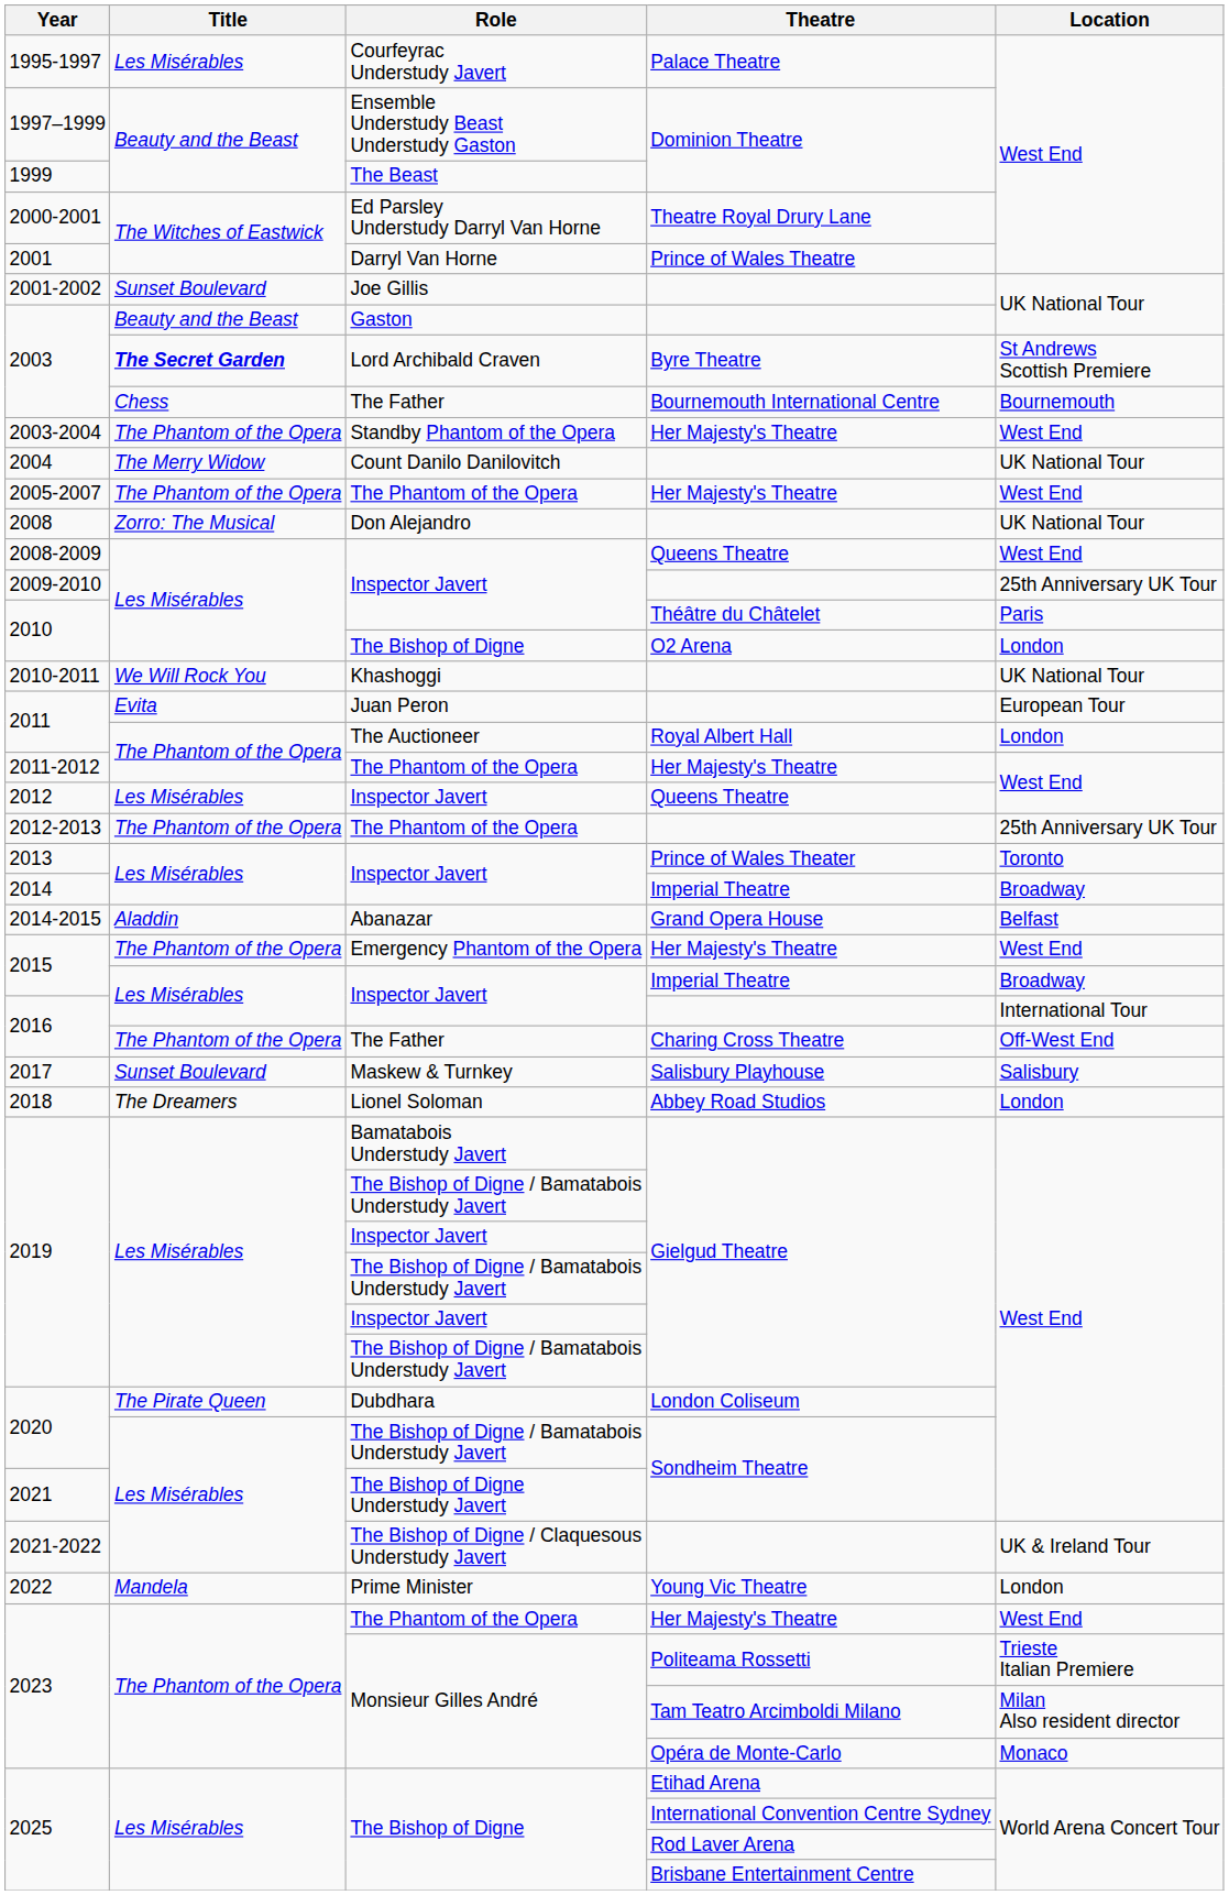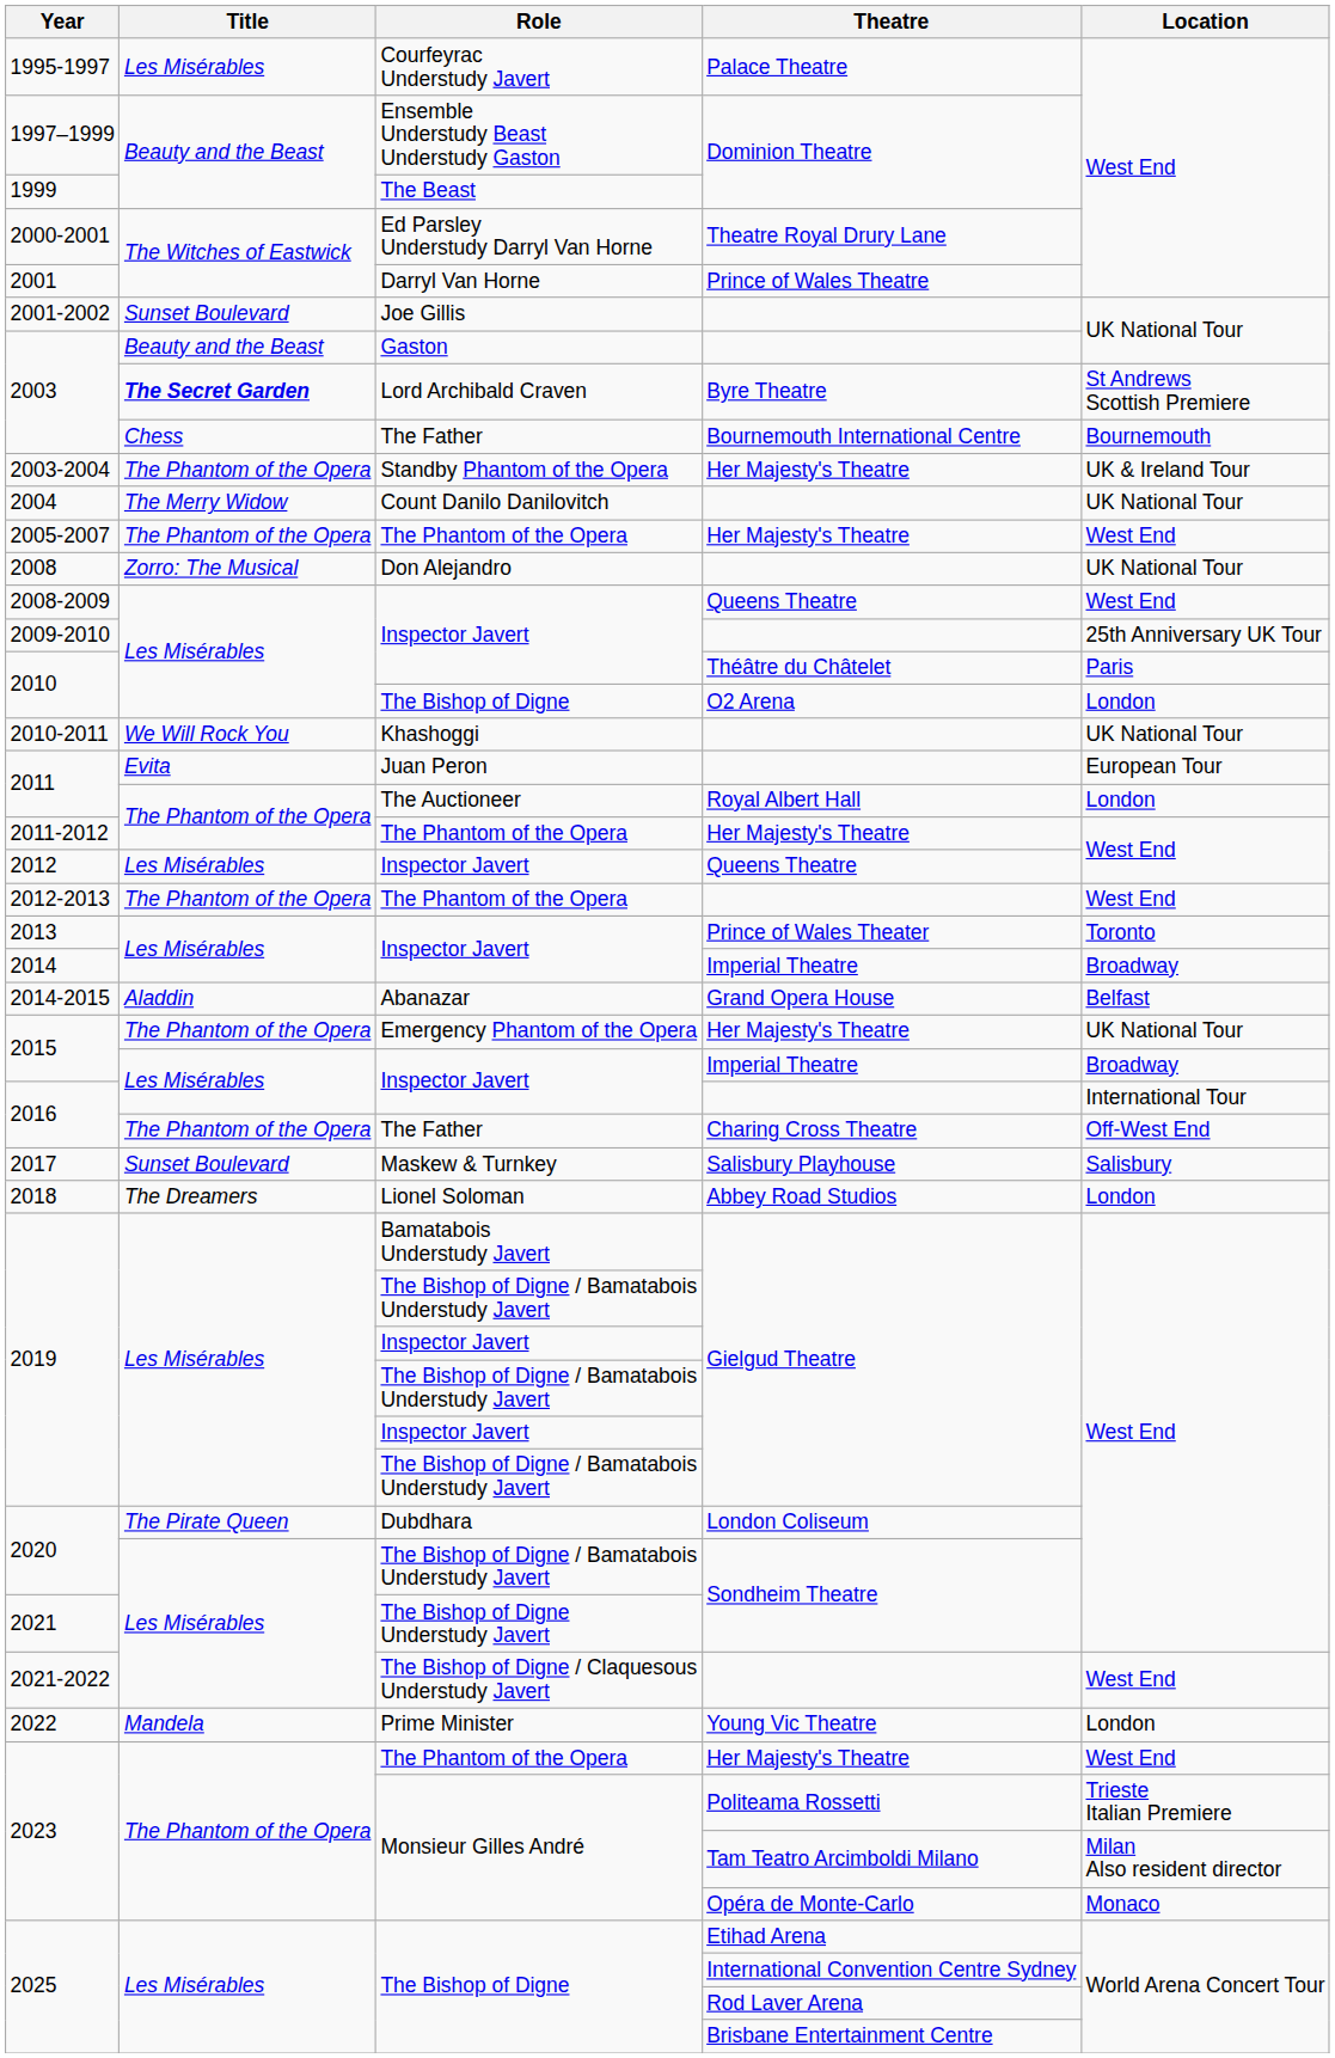2003-2004 | Location: West End -> UK & Ireland Tour
2012-2013 | Location: 25th Anniversary UK Tour -> West End
2015 / Her Majesty's Theatre | Location: West End -> UK National Tour
2021-2022 | Location: UK & Ireland Tour -> West End
